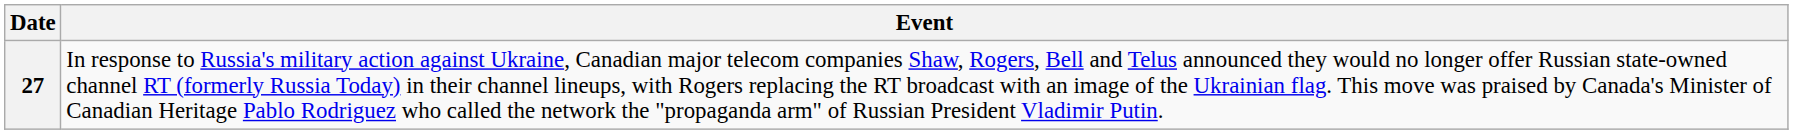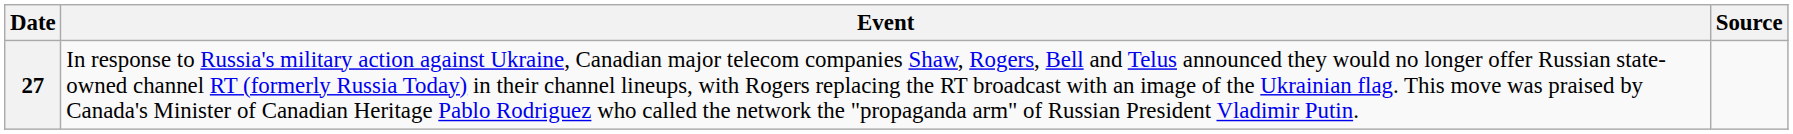+ column: Source
